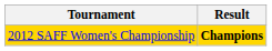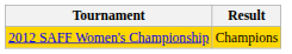2012 SAFF Women's Championship | Result: bold -> normal
